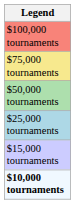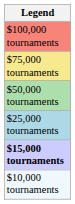row 6 | column 1: normal -> bold
row 7 | column 1: bold -> normal
